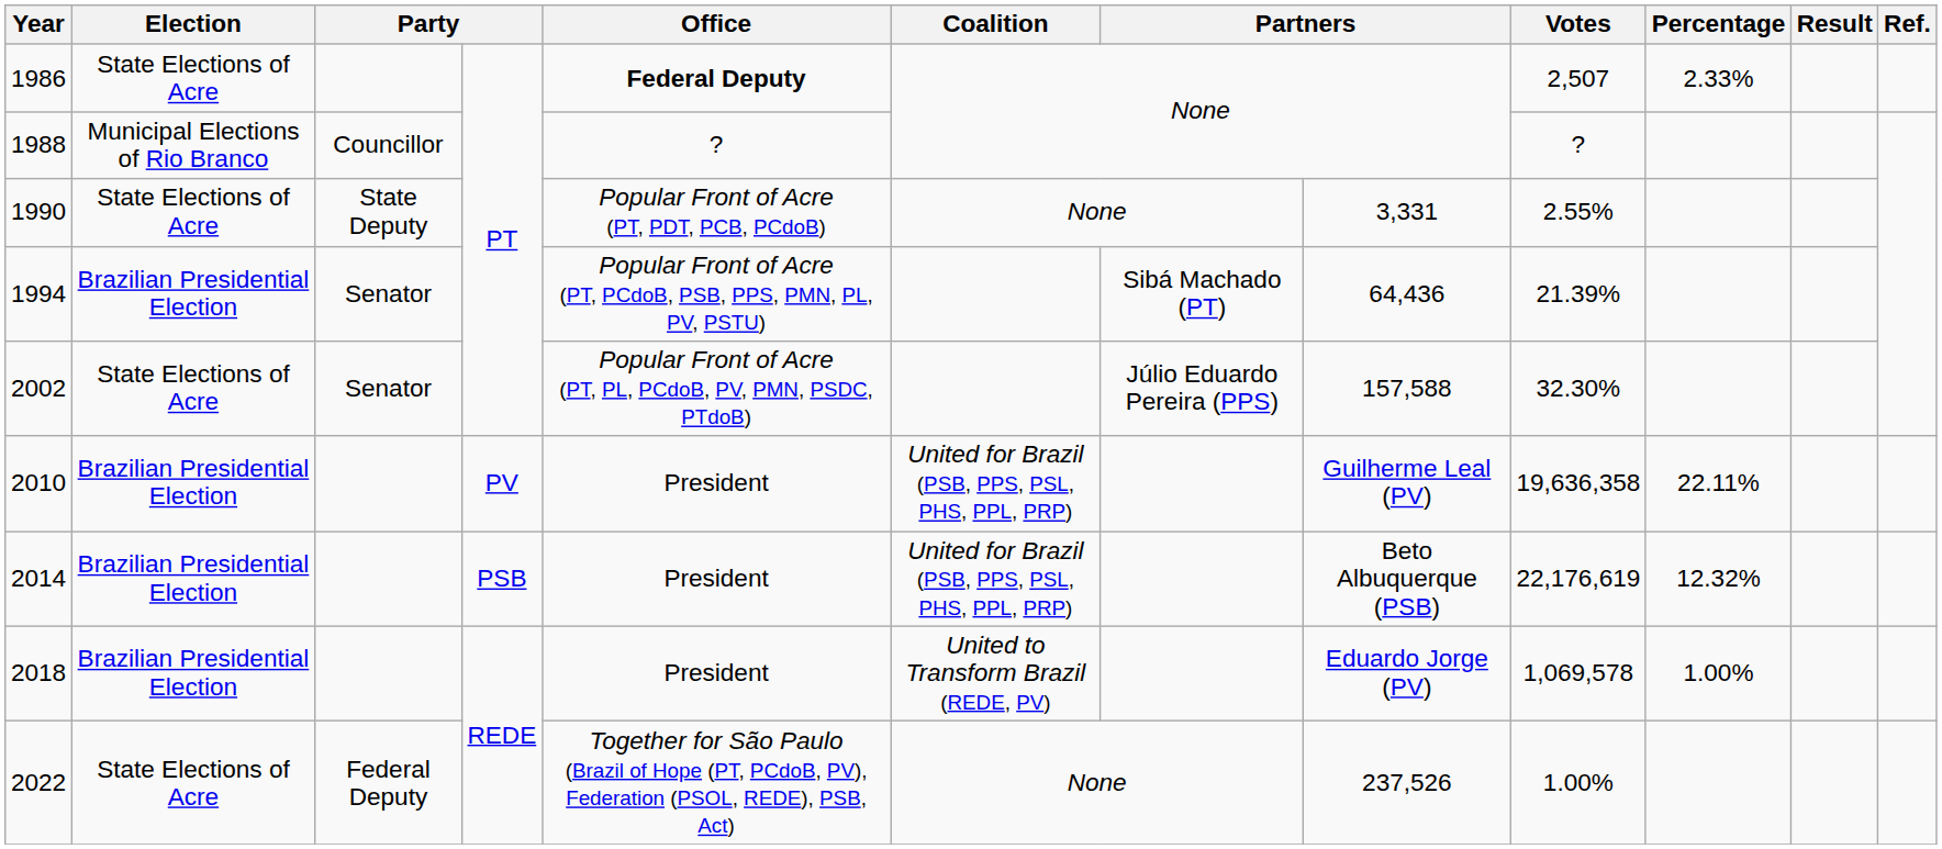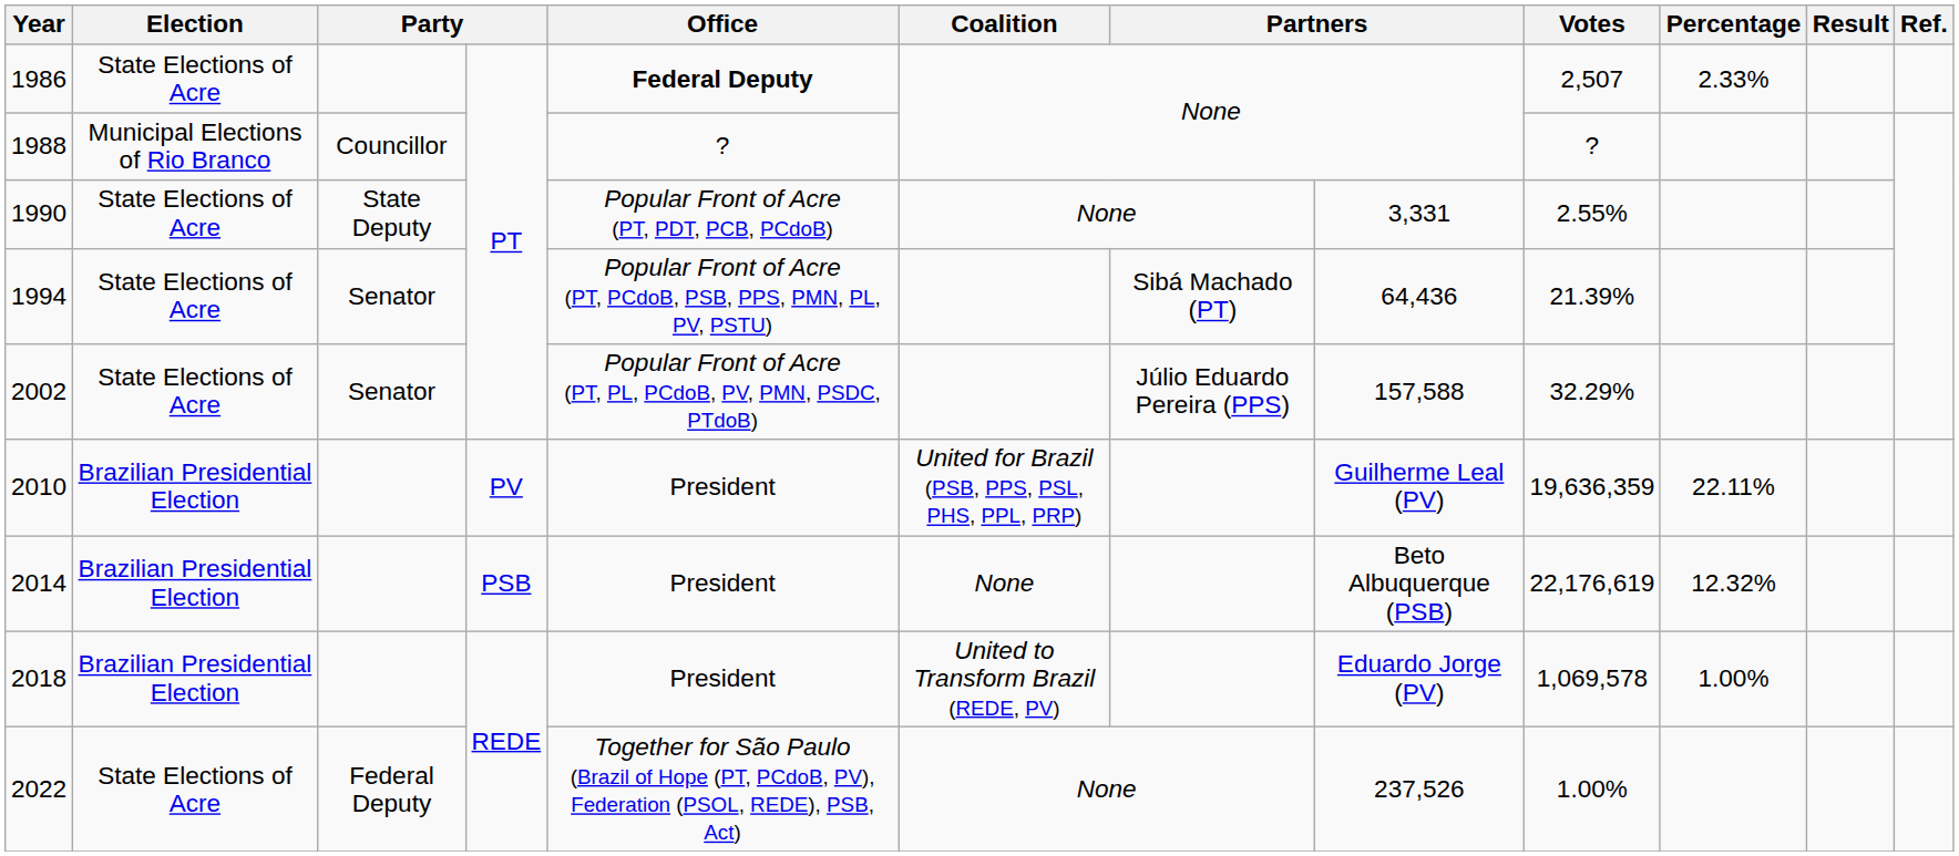1994 | Election: Brazilian Presidential Election -> State Elections of Acre
2002 | Votes: 32.30% -> 32.29%
2010 | Votes: 19,636,358 -> 19,636,359
2014 | Coalition: United for Brazil (PSB, PPS, PSL, PHS, PPL, PRP) -> None
